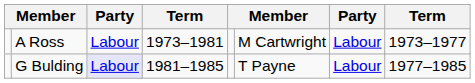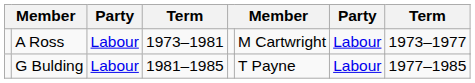G Bulding | column 3: lavender background -> no background
